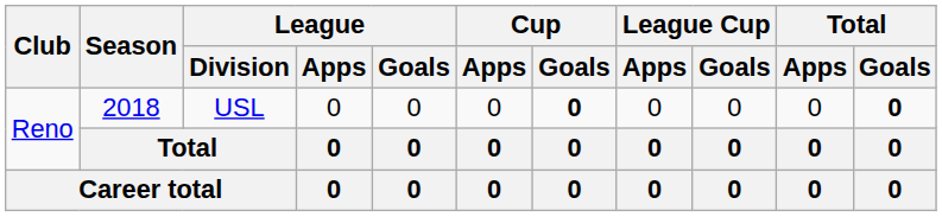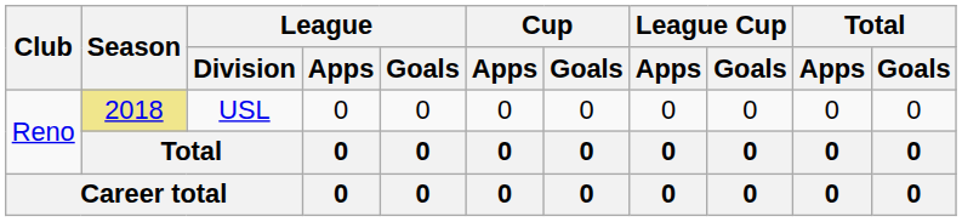Reno / USL | Season: no background -> khaki background
Reno / USL | Cup / Goals: bold -> normal
Reno / USL | Total / Goals: bold -> normal
